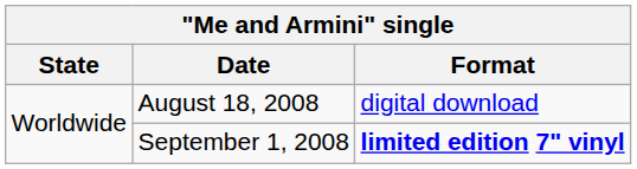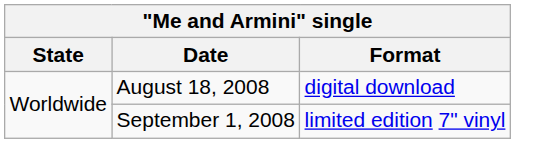September 1, 2008 | Format: bold -> normal
